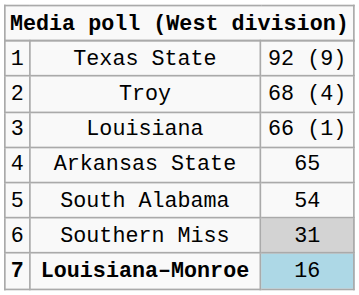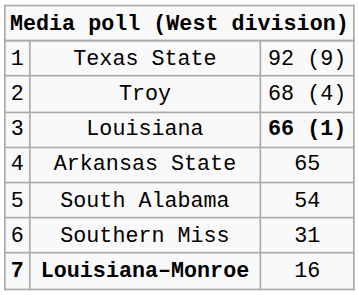Louisiana | column 3: normal -> bold
Southern Miss | column 3: lightgrey background -> no background
Louisiana–Monroe | column 3: lightblue background -> no background
